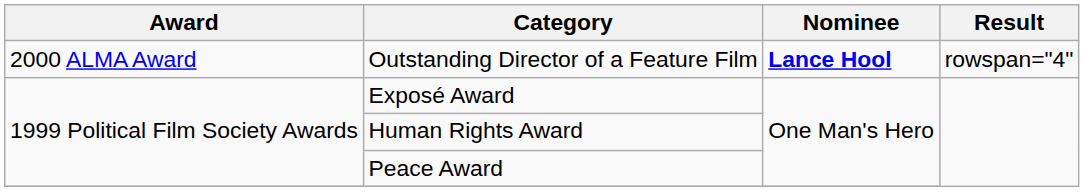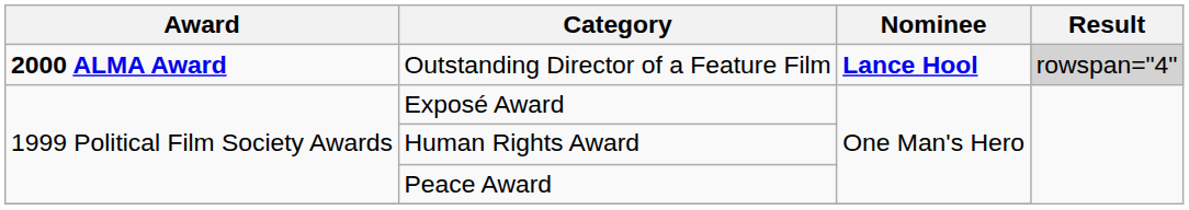Outstanding Director of a Feature Film | Award: normal -> bold
Outstanding Director of a Feature Film | Result: no background -> lightgrey background
